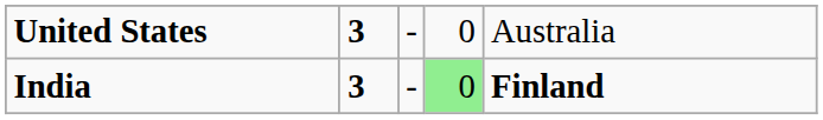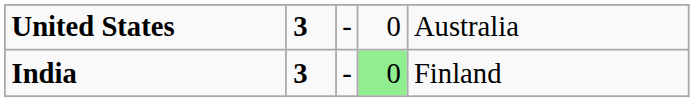India | column 5: bold -> normal
